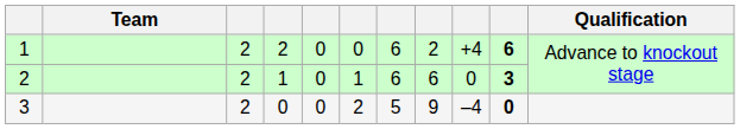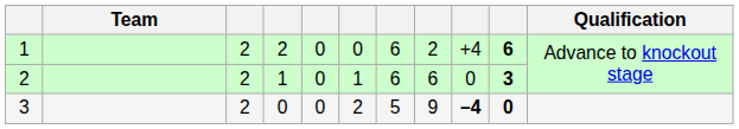row 4 | column 9: normal -> bold
